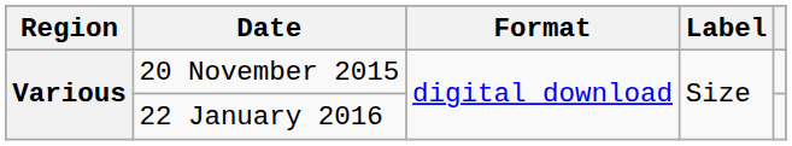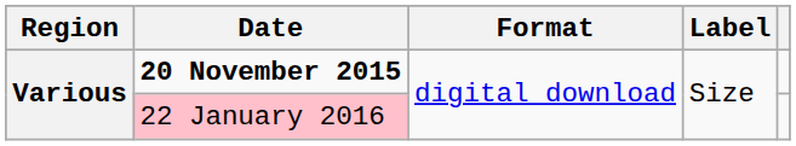20 November 2015 | Date: normal -> bold
22 January 2016 | Date: no background -> pink background
